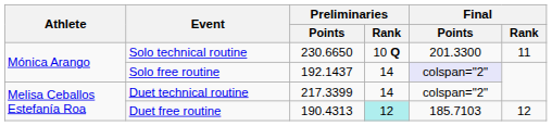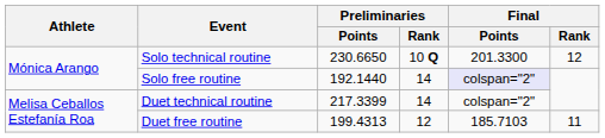Solo technical routine | Final / Rank: 11 -> 12
Solo free routine | Preliminaries / Points: 192.1437 -> 192.1440
Duet free routine | Preliminaries / Points: 190.4313 -> 199.4313
Duet free routine | Preliminaries / Rank: paleturquoise background -> no background
Duet free routine | Final / Rank: 12 -> 11
